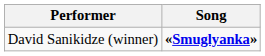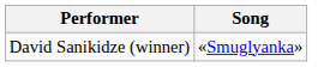David Sanikidze (winner) | Song: bold -> normal
